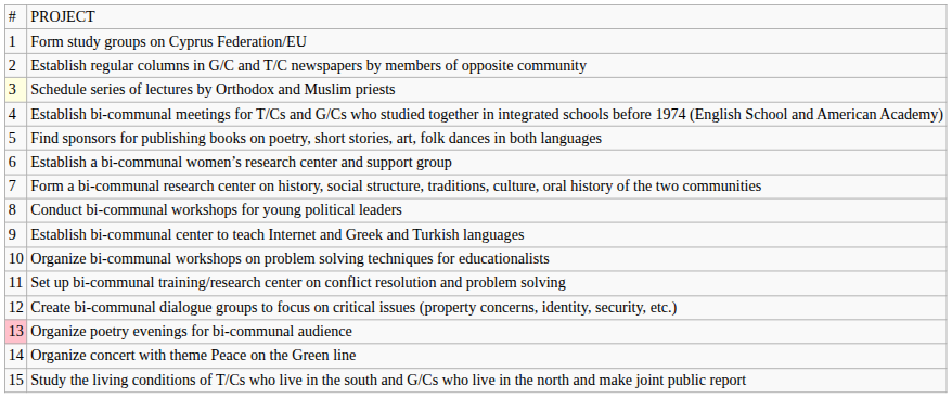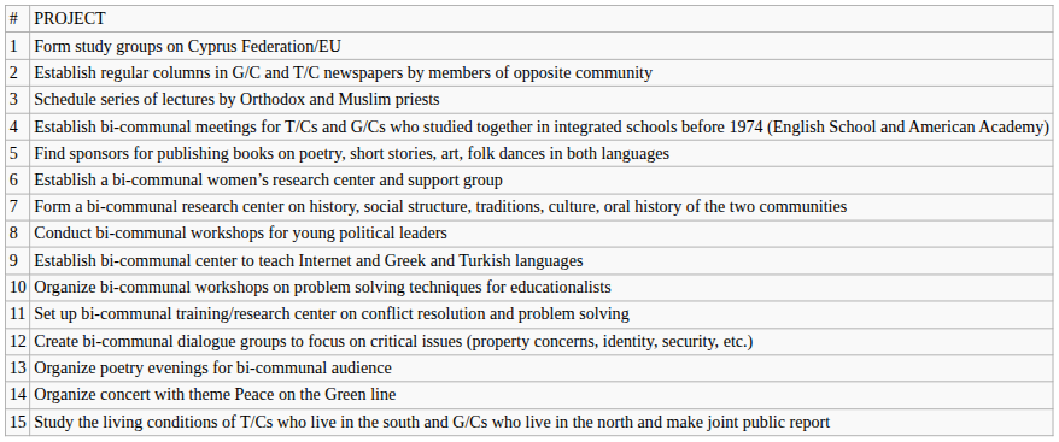Schedule series of lectures by Orthodox and Muslim priests | column 1: lightyellow background -> no background
Organize poetry evenings for bi-communal audience | column 1: pink background -> no background
